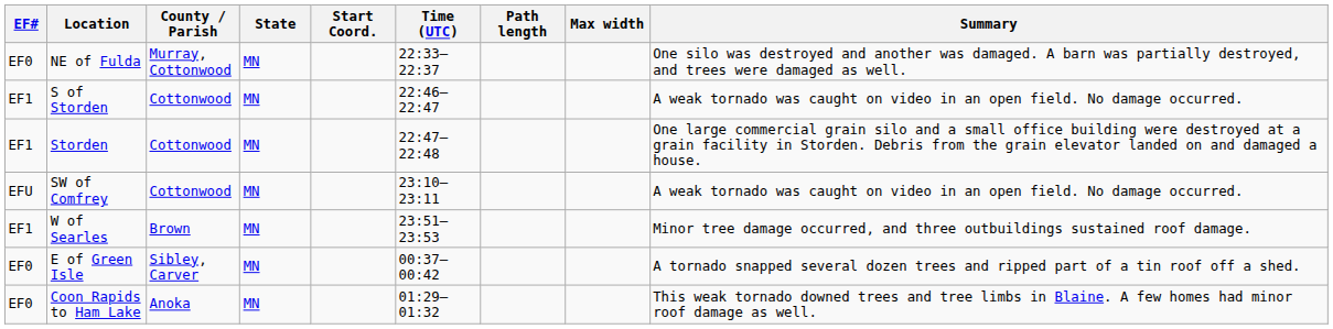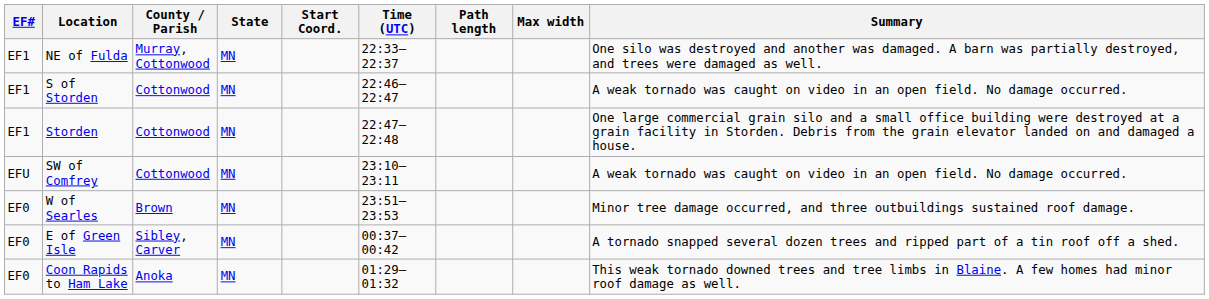NE of Fulda | EF#: EF0 -> EF1
W of Searles | EF#: EF1 -> EF0
